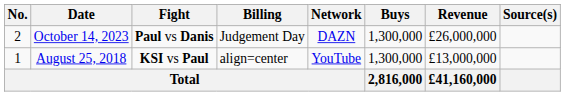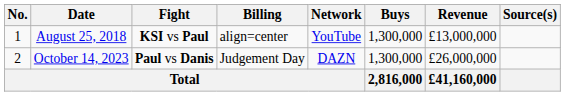rows swapped: August 25, 2018 <-> October 14, 2023
